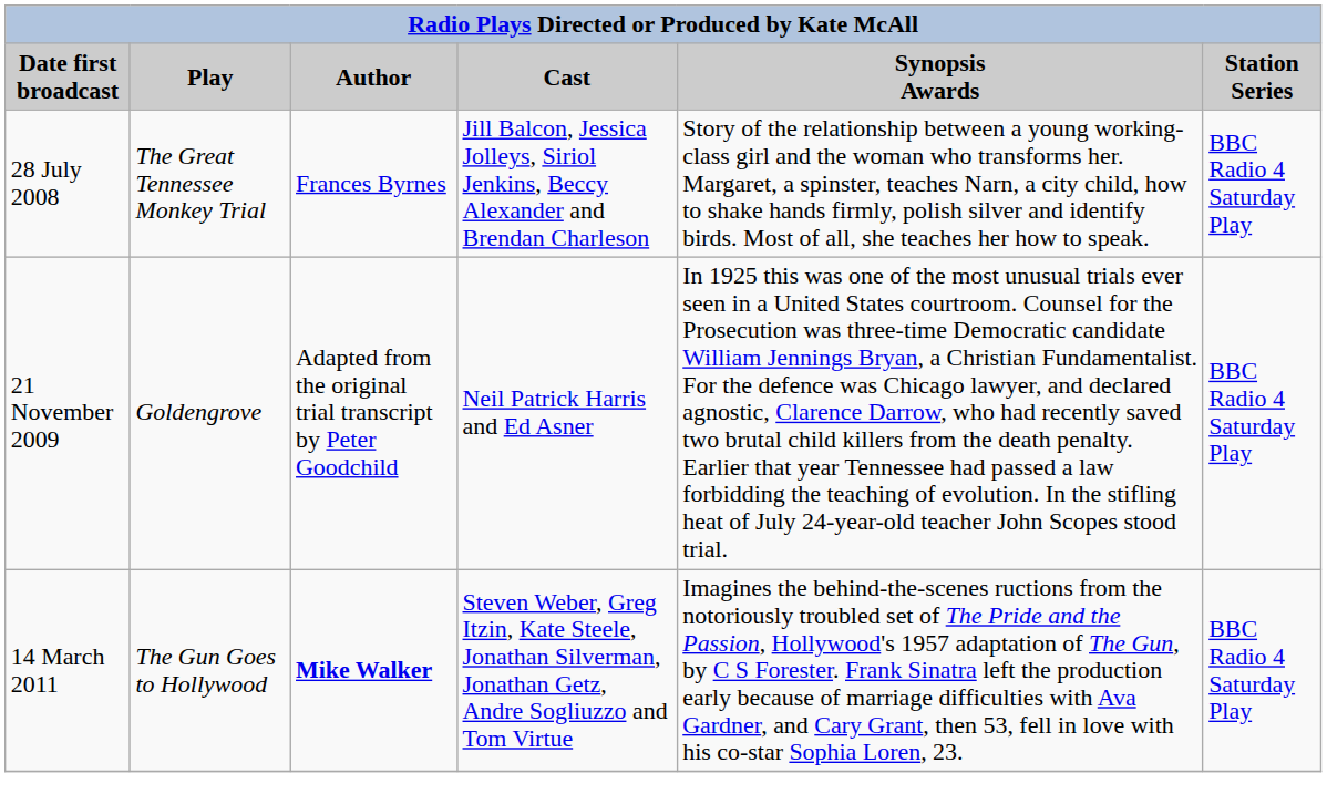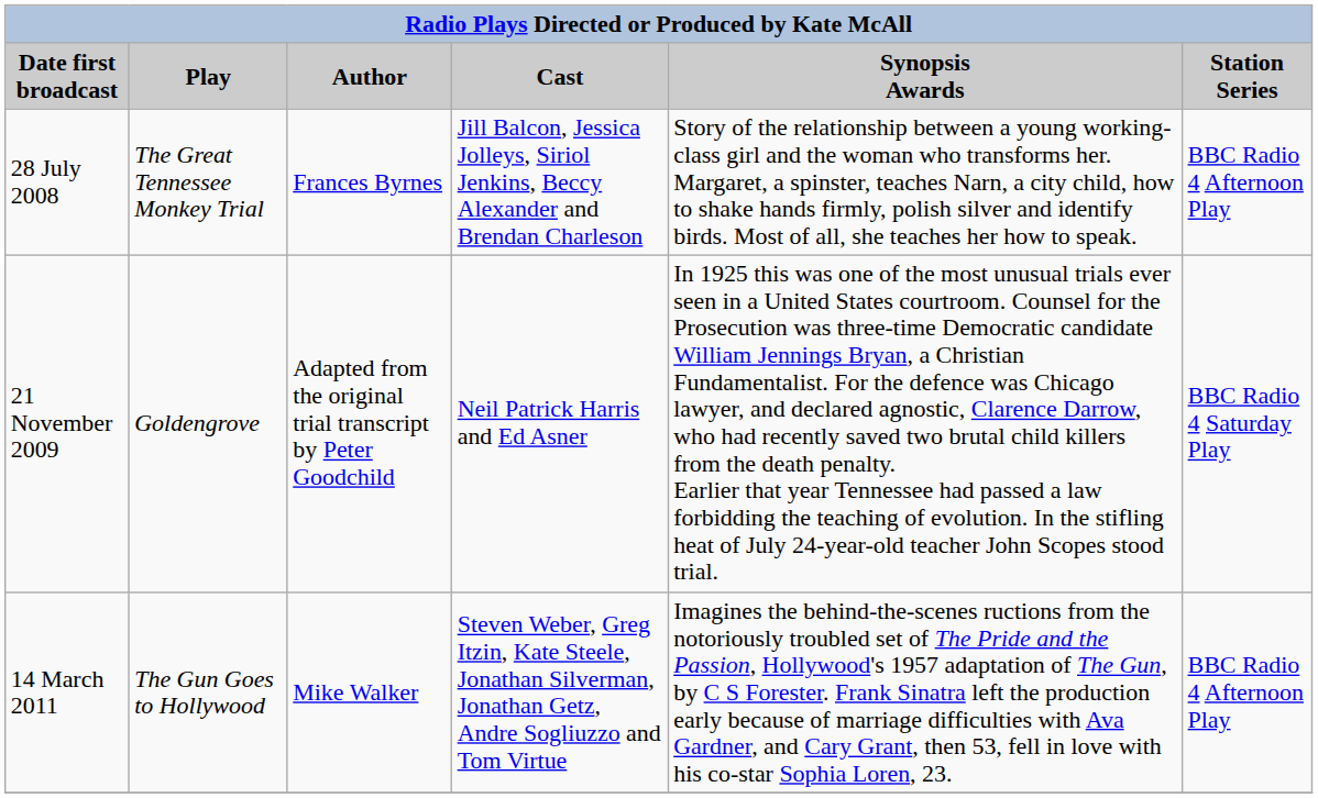28 July 2008 | Station Series: BBC Radio 4 Saturday Play -> BBC Radio 4 Afternoon Play
14 March 2011 | Author: bold -> normal
14 March 2011 | Station Series: BBC Radio 4 Saturday Play -> BBC Radio 4 Afternoon Play
